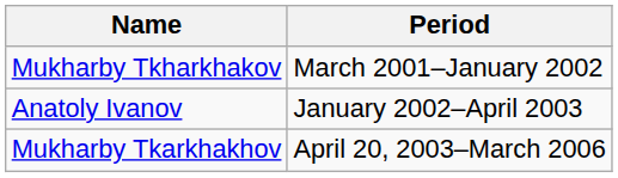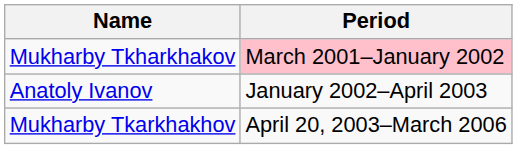Mukharby Tkharkhakov | Period: no background -> pink background
